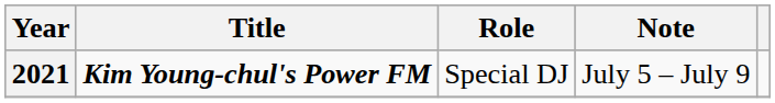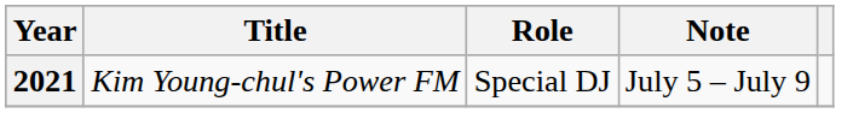2021 | Title: bold -> normal
